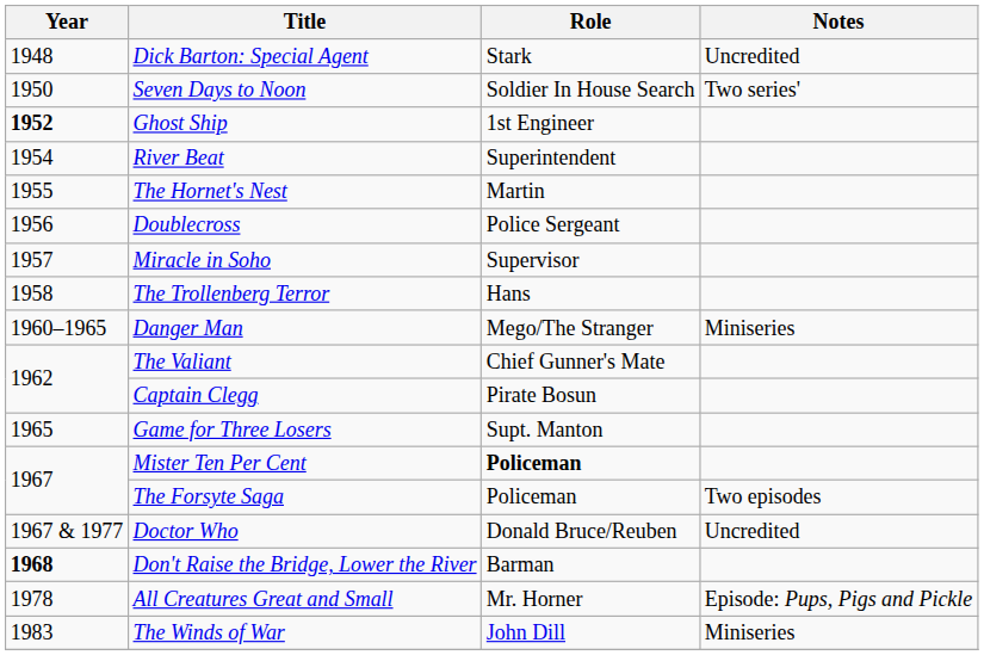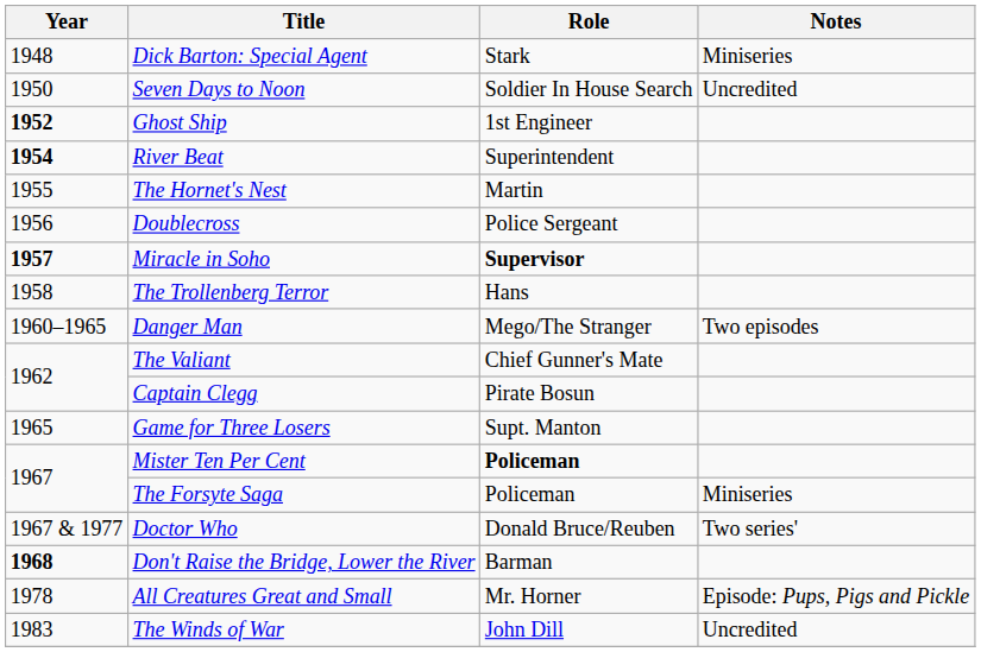Dick Barton: Special Agent | Notes: Uncredited -> Miniseries
Seven Days to Noon | Notes: Two series' -> Uncredited
River Beat | Year: normal -> bold
Miracle in Soho | Year: normal -> bold
Miracle in Soho | Role: normal -> bold
Danger Man | Notes: Miniseries -> Two episodes
The Forsyte Saga | Notes: Two episodes -> Miniseries
Doctor Who | Notes: Uncredited -> Two series'
The Winds of War | Notes: Miniseries -> Uncredited
